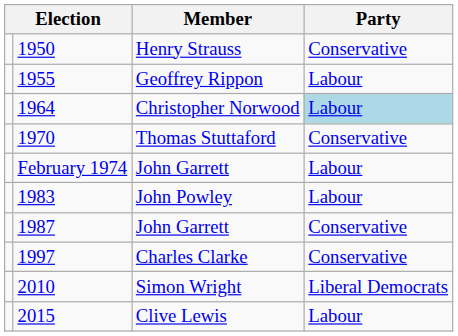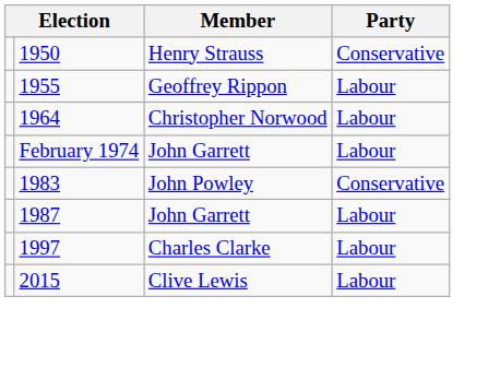Christopher Norwood | Party: lightblue background -> no background
- row: 1970 | Thomas Stuttaford | Conservative
John Powley | Party: Labour -> Conservative
1987 / John Garrett | Party: Conservative -> Labour
Charles Clarke | Party: Conservative -> Labour
- row: 2010 | Simon Wright | Liberal Democrats
